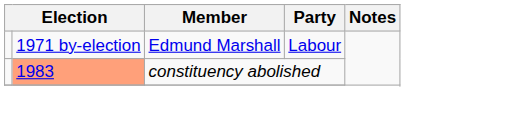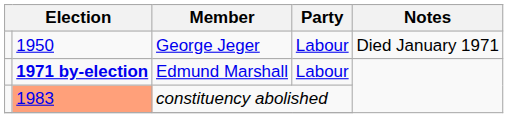+ row: 1950 | George Jeger | Labour | Died January 1971
Edmund Marshall | column 2: normal -> bold
